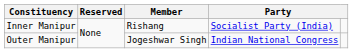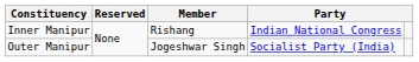Inner Manipur | column 4: Socialist Party (India) -> Indian National Congress
Outer Manipur | column 4: Indian National Congress -> Socialist Party (India)
